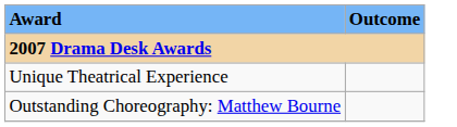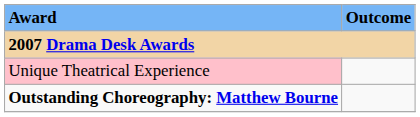Unique Theatrical Experience | Award: no background -> pink background
Outstanding Choreography: Matthew Bourne | Award: normal -> bold
